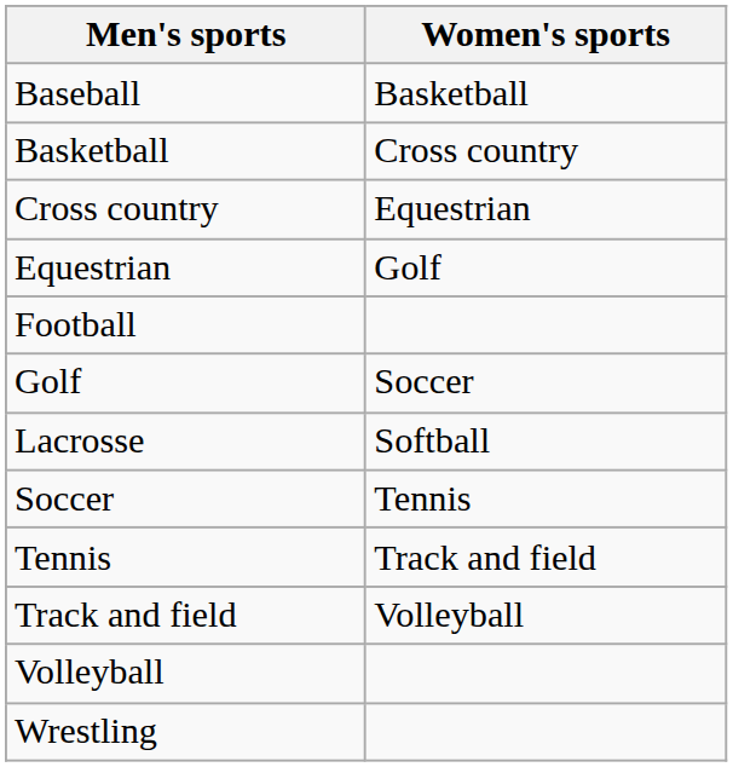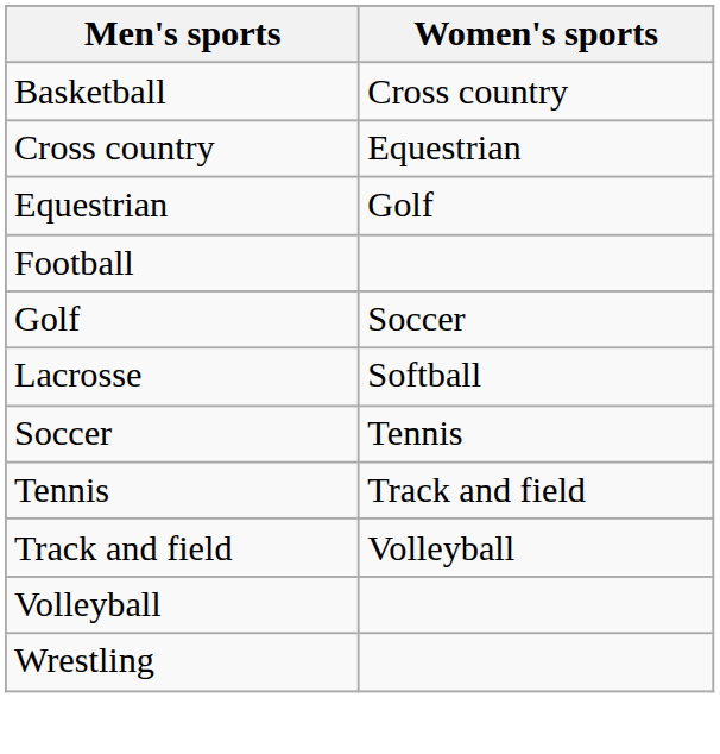- row: Baseball | Basketball
